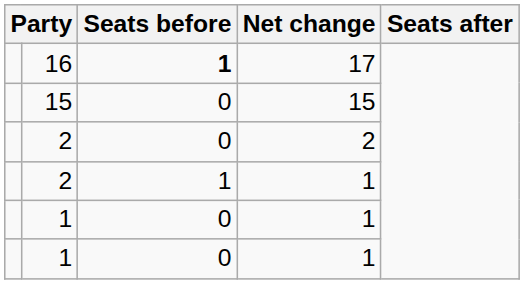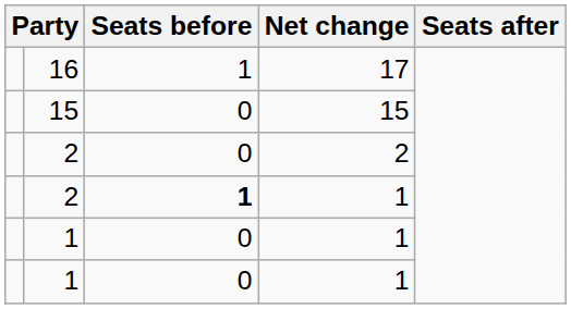16 | Seats before: bold -> normal
2 / 1 | Seats before: normal -> bold
